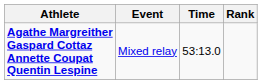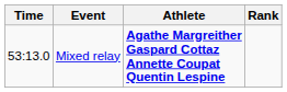columns swapped: Athlete <-> Time
